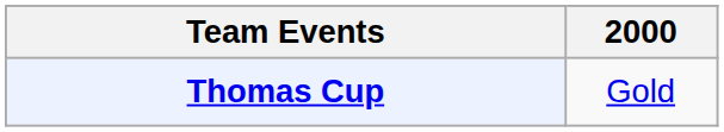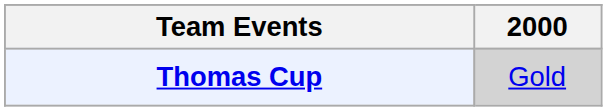Thomas Cup | 2000: no background -> lightgrey background
